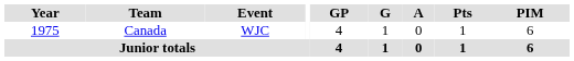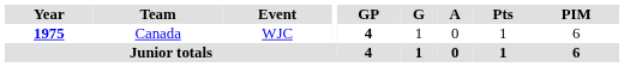Canada | Year: normal -> bold
Canada | GP: normal -> bold
